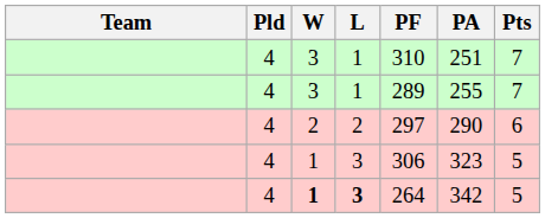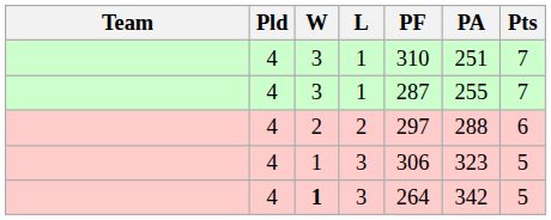row 3 | PF: 289 -> 287
row 4 | PA: 290 -> 288
row 6 | L: bold -> normal
